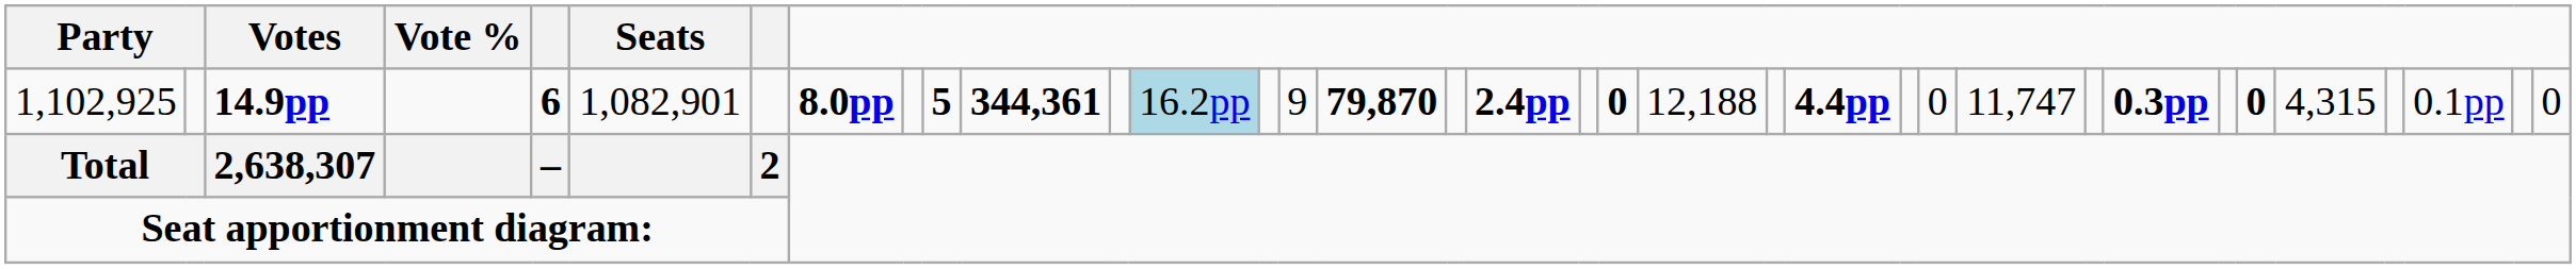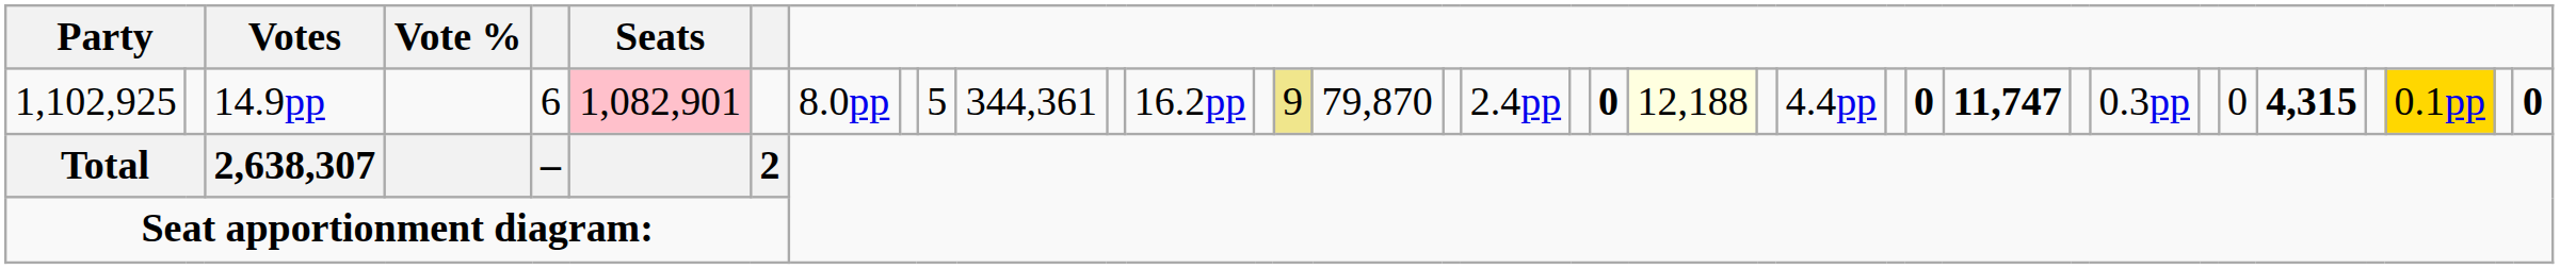1,102,925 | Votes: bold -> normal
1,102,925 | column 5: bold -> normal
1,102,925 | Seats: no background -> pink background
1,102,925 | column 8: bold -> normal
1,102,925 | column 10: bold -> normal
1,102,925 | column 11: bold -> normal
1,102,925 | column 13: lightblue background -> no background
1,102,925 | column 15: no background -> khaki background
1,102,925 | column 16: bold -> normal
1,102,925 | column 18: bold -> normal
1,102,925 | column 21: no background -> lightyellow background
1,102,925 | column 23: bold -> normal
1,102,925 | column 25: normal -> bold
1,102,925 | column 26: normal -> bold
1,102,925 | column 28: bold -> normal
1,102,925 | column 30: bold -> normal
1,102,925 | column 31: normal -> bold
1,102,925 | column 33: no background -> gold background
1,102,925 | column 35: normal -> bold
